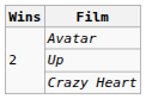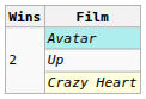Avatar | Film: no background -> paleturquoise background
Crazy Heart | Film: no background -> lightyellow background
